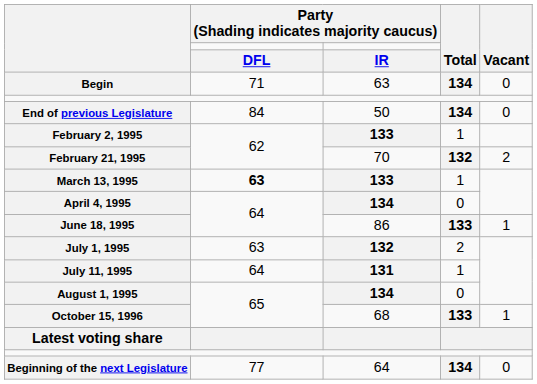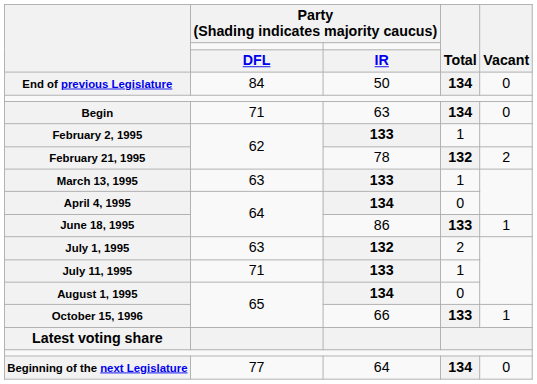rows swapped: End of previous Legislature <-> Begin
February 21, 1995 | column 3: 70 -> 78
March 13, 1995 | column 2: bold -> normal
July 11, 1995 | column 2: 64 -> 71
July 11, 1995 | column 3: 131 -> 133
October 15, 1996 | column 3: 68 -> 66
